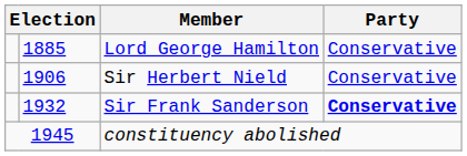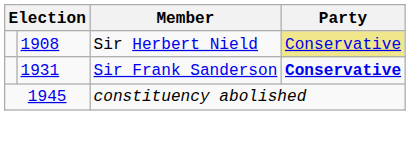- row: 1885 | Lord George Hamilton | Conservative
Sir Herbert Nield | column 2: 1906 -> 1908
Sir Herbert Nield | Party: no background -> khaki background
Sir Frank Sanderson | column 2: 1932 -> 1931
